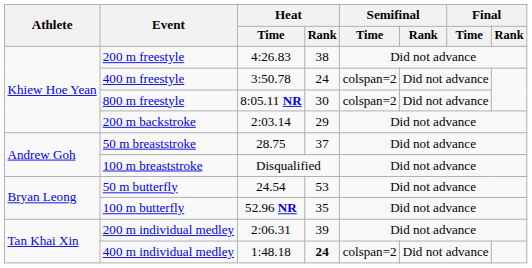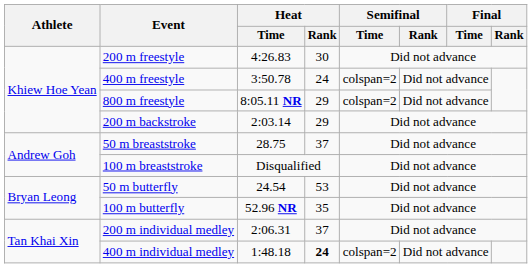200 m freestyle | Heat / Rank: 38 -> 30
800 m freestyle | Heat / Rank: 30 -> 29
200 m individual medley | Heat / Rank: 39 -> 37
